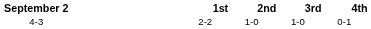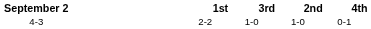columns swapped: 2nd <-> 3rd
